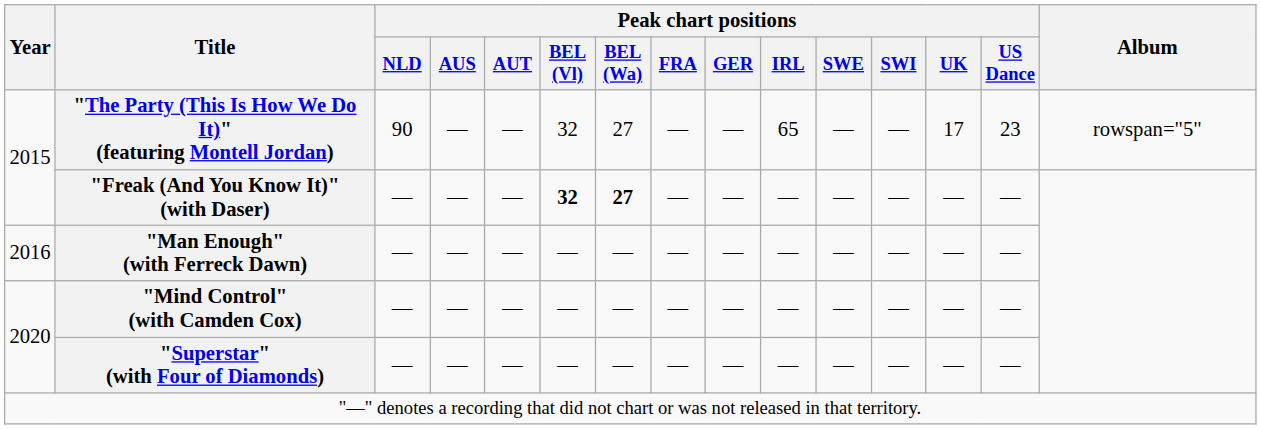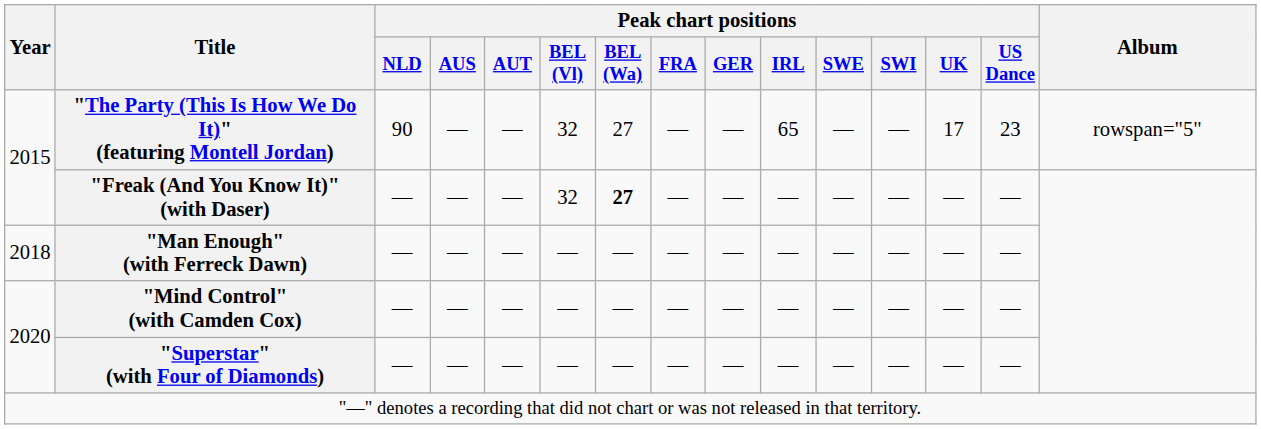"Freak (And You Know It)" (with Daser) | Peak chart positions / BEL (Vl): bold -> normal
"Man Enough" (with Ferreck Dawn) | Year: 2016 -> 2018
